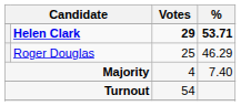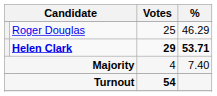rows swapped: Helen Clark <-> Roger Douglas
Turnout | Votes: normal -> bold
